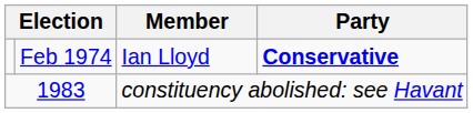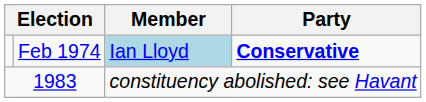Feb 1974 | Member: no background -> lightblue background
